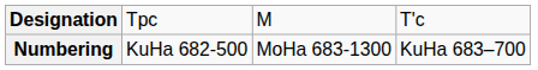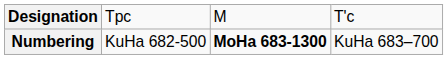Numbering | column 3: normal -> bold
